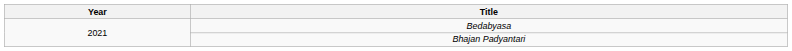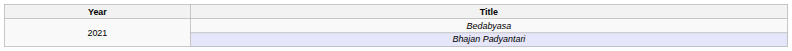Bhajan Padyantari | Title: no background -> lavender background
